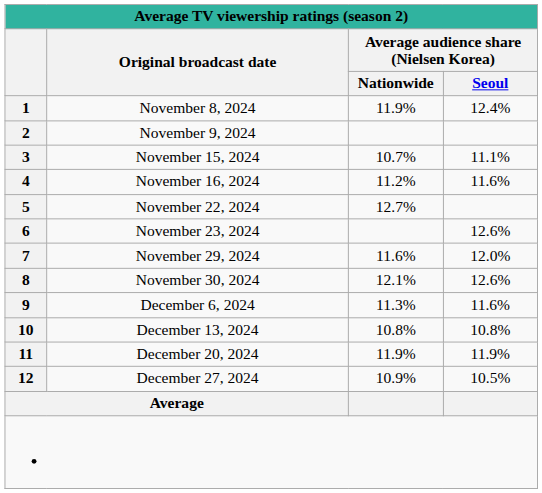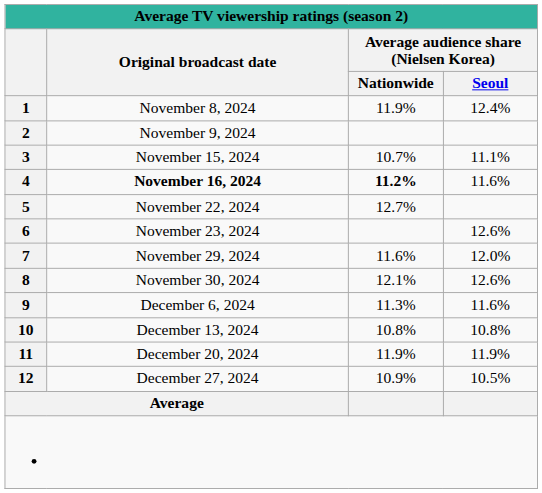4 | Original broadcast date: normal -> bold
4 | Average audience share (Nielsen Korea) / Nationwide: normal -> bold
